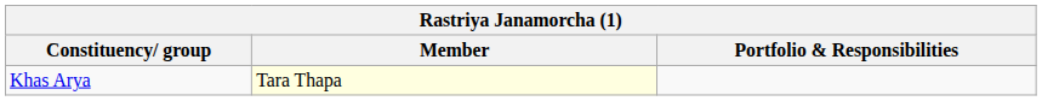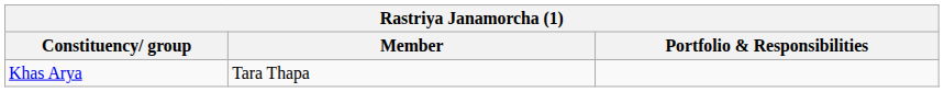Khas Arya | Member: lightyellow background -> no background
